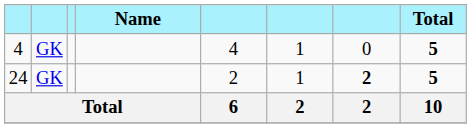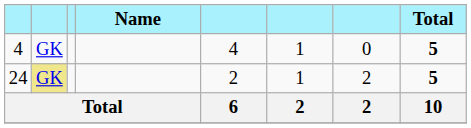24 | column 2: no background -> khaki background
24 | column 7: bold -> normal
